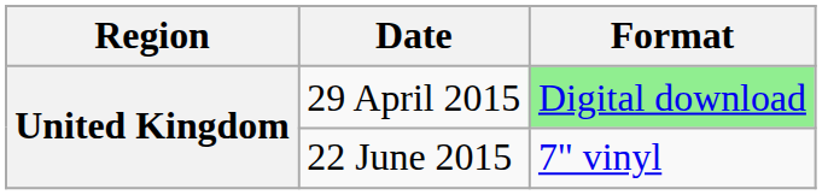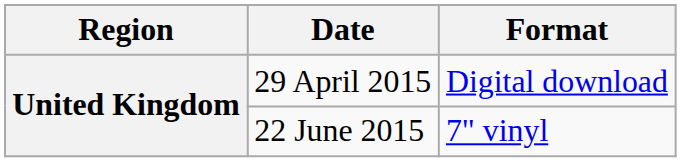29 April 2015 | Format: lightgreen background -> no background
